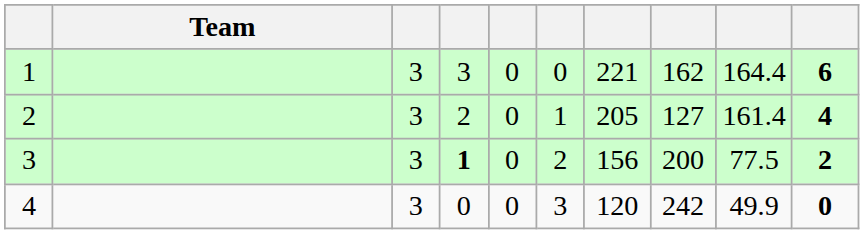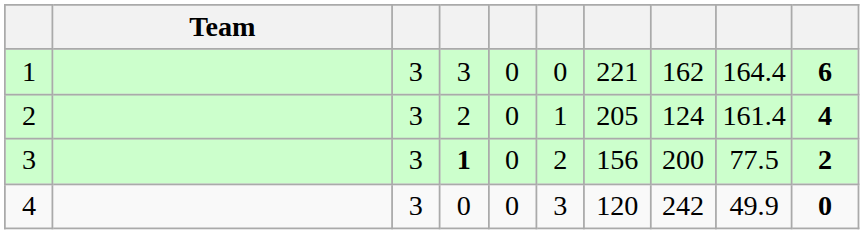row 3 | column 8: 127 -> 124
